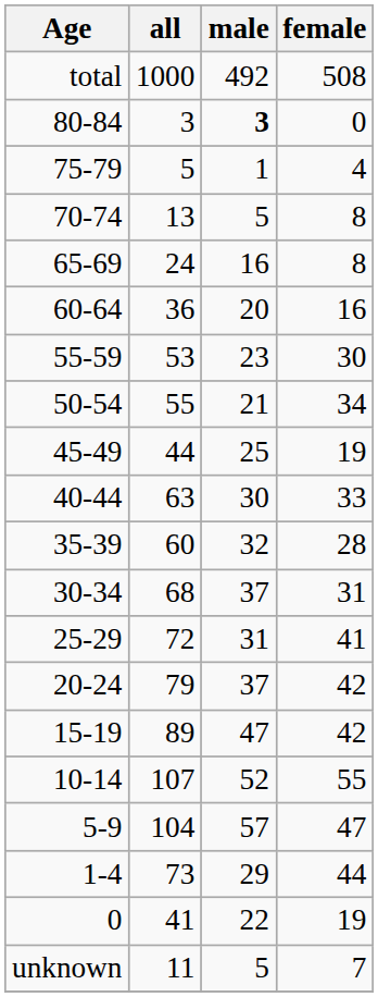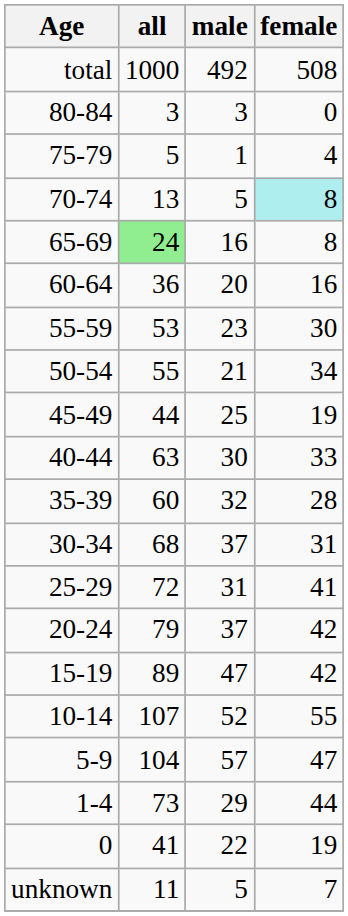80-84 | male: bold -> normal
70-74 | female: no background -> paleturquoise background
65-69 | all: no background -> lightgreen background
